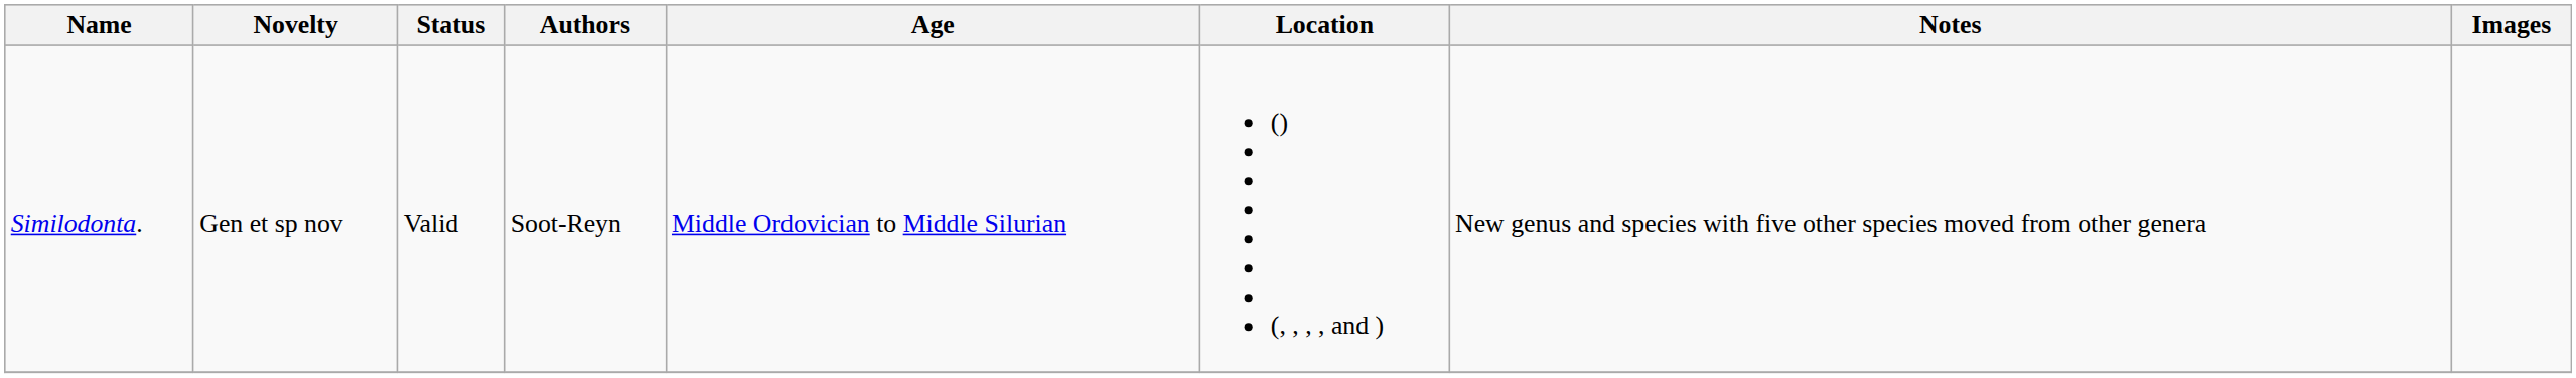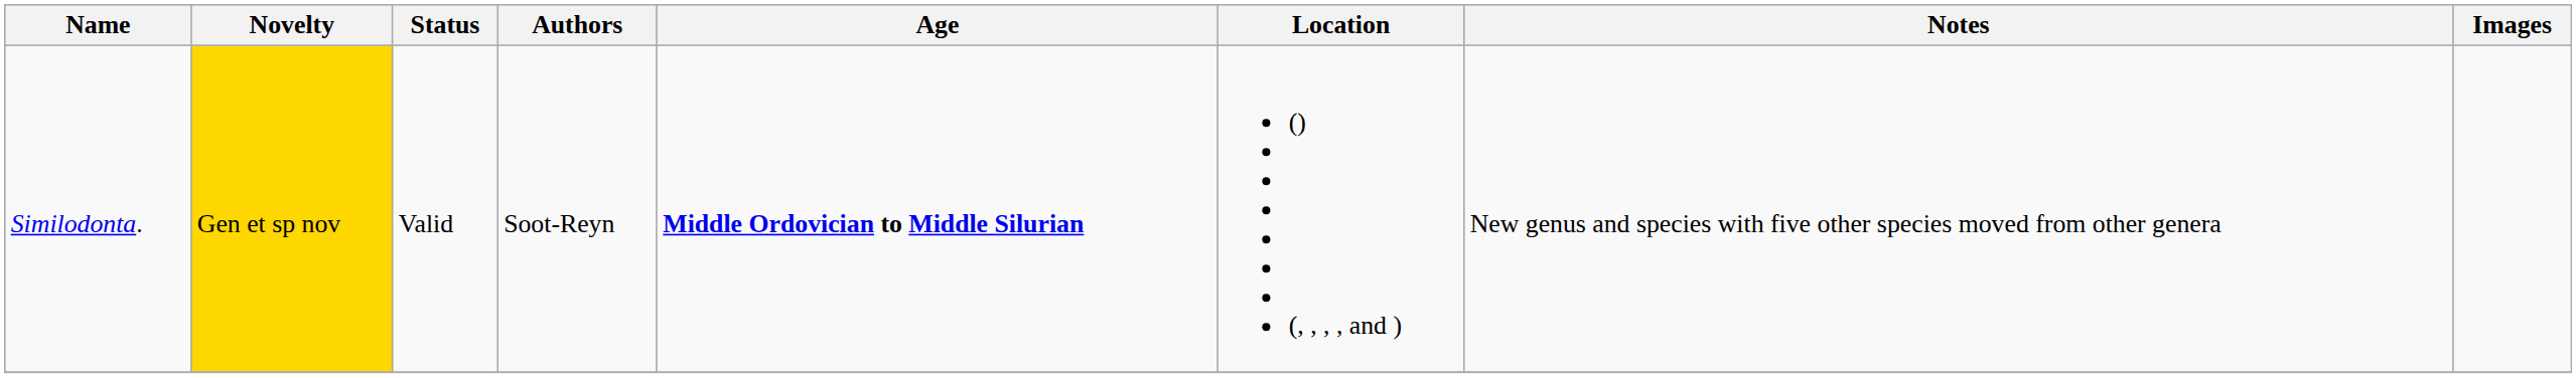Similodonta. | Novelty: no background -> gold background
Similodonta. | Age: normal -> bold
